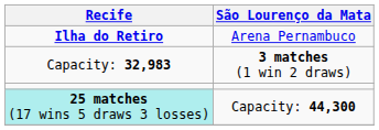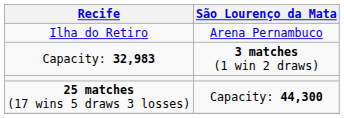row 2 | Recife: bold -> normal
row 5 | Recife: paleturquoise background -> no background
